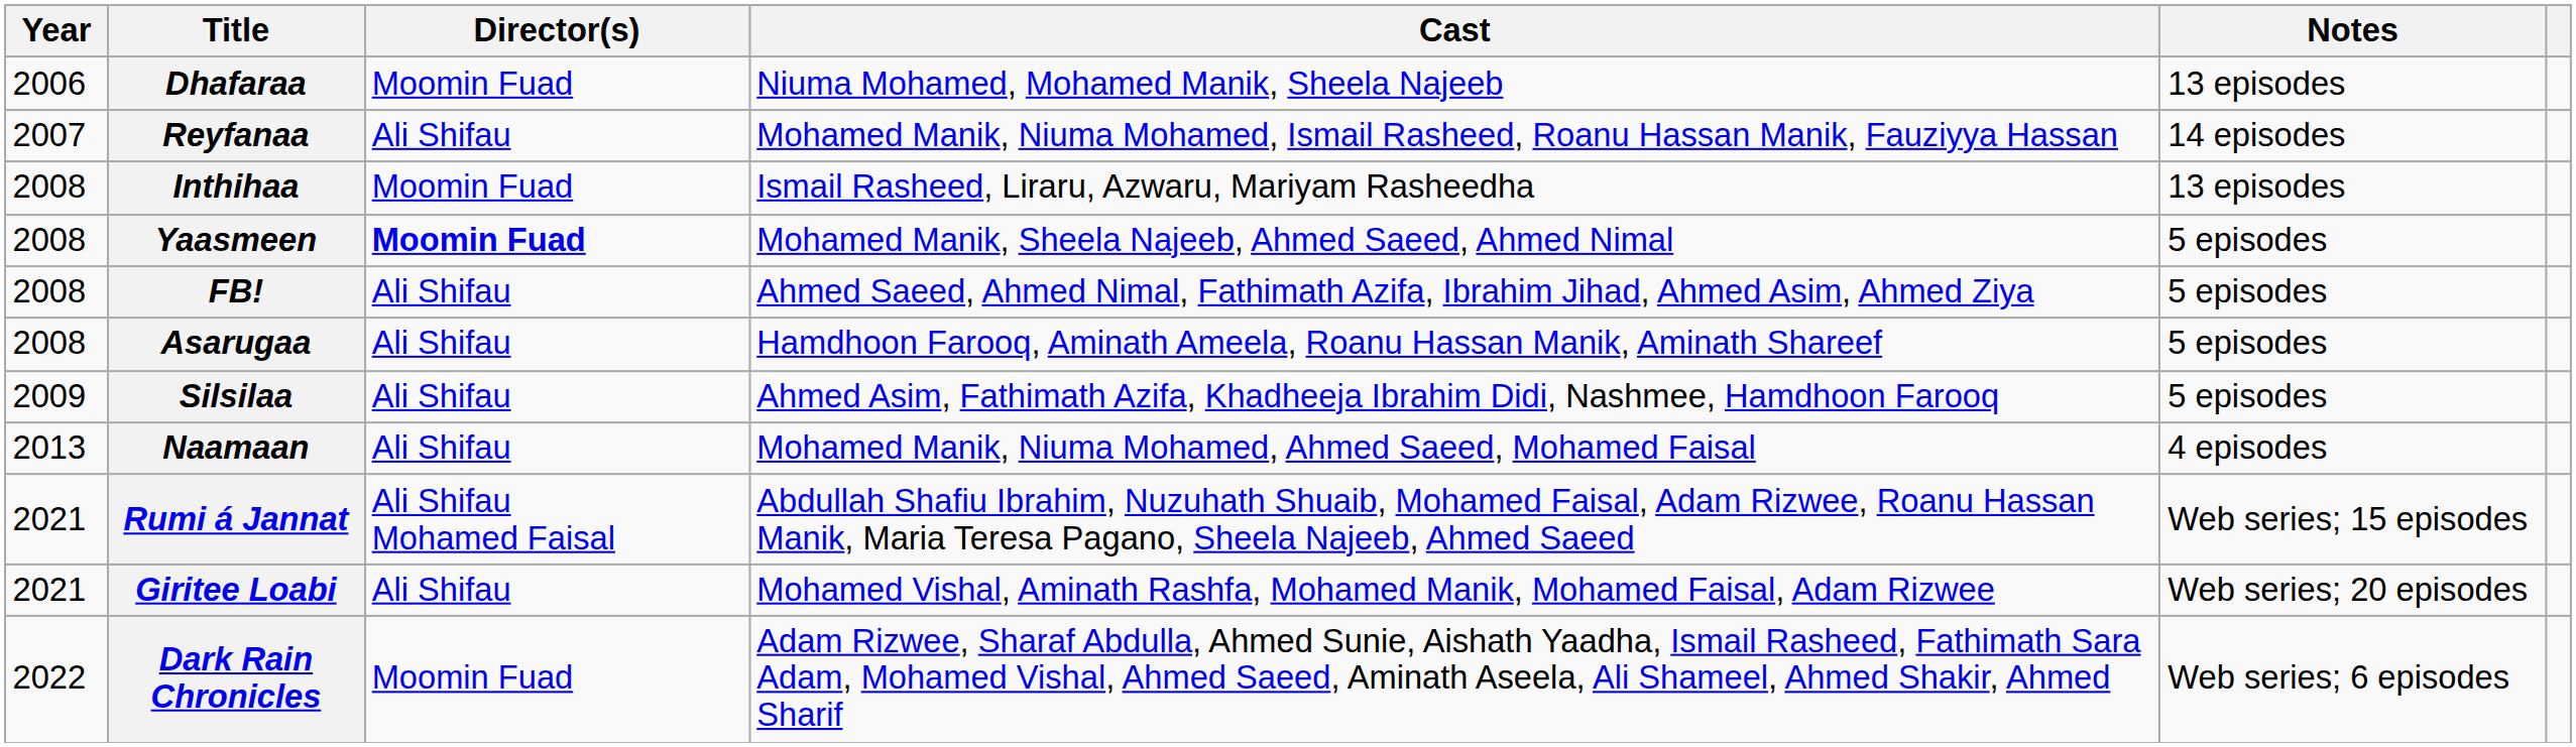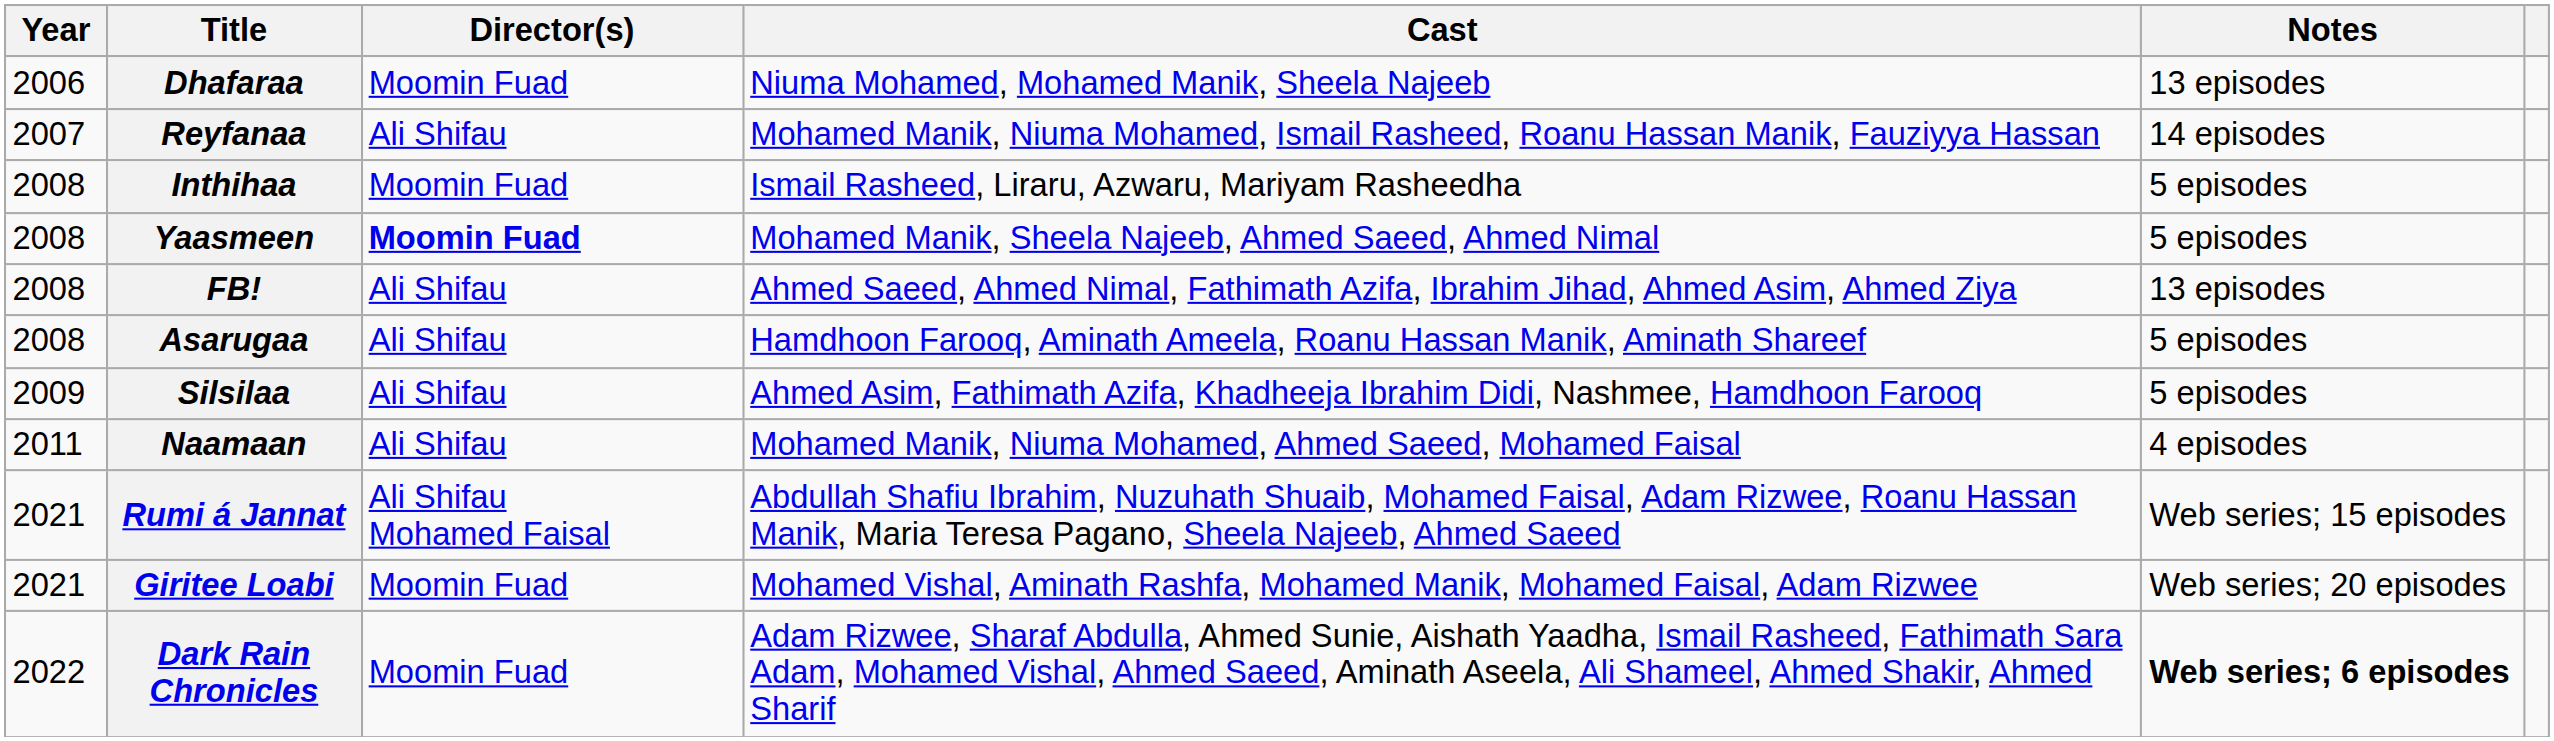Inthihaa | Notes: 13 episodes -> 5 episodes
FB! | Notes: 5 episodes -> 13 episodes
Naamaan | Year: 2013 -> 2011
Giritee Loabi | Director(s): Ali Shifau -> Moomin Fuad
Dark Rain Chronicles | Notes: normal -> bold
